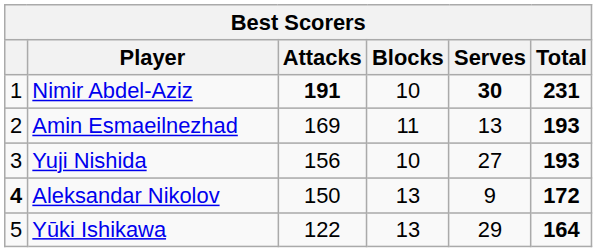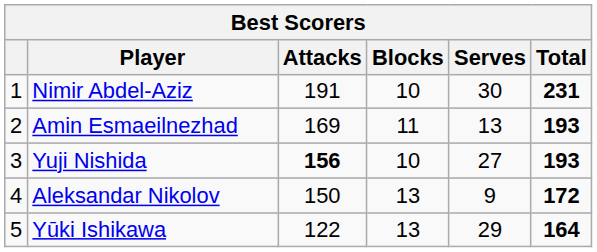Nimir Abdel-Aziz | Attacks: bold -> normal
Nimir Abdel-Aziz | Serves: bold -> normal
Yuji Nishida | Attacks: normal -> bold
Aleksandar Nikolov | column 1: bold -> normal
